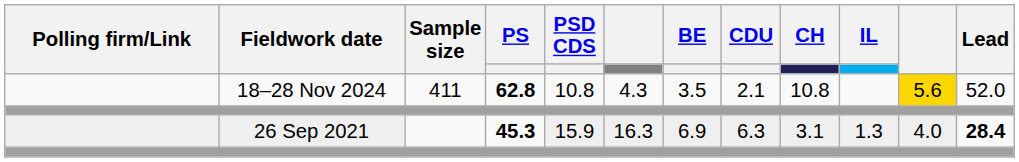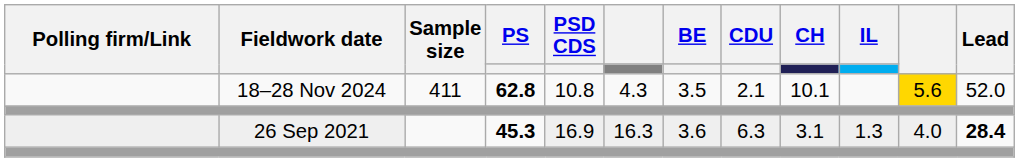18–28 Nov 2024 | CH: 10.8 -> 10.1
26 Sep 2021 | PSD CDS: 15.9 -> 16.9
26 Sep 2021 | BE: 6.9 -> 3.6
